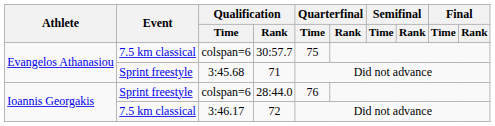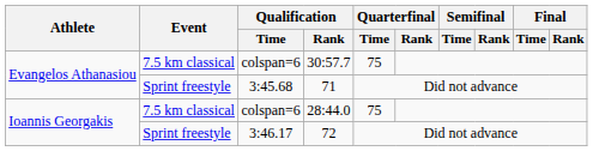28:44.0 | Event: Sprint freestyle -> 7.5 km classical
28:44.0 | Quarterfinal / Time: 76 -> 75
72 | Event: 7.5 km classical -> Sprint freestyle
